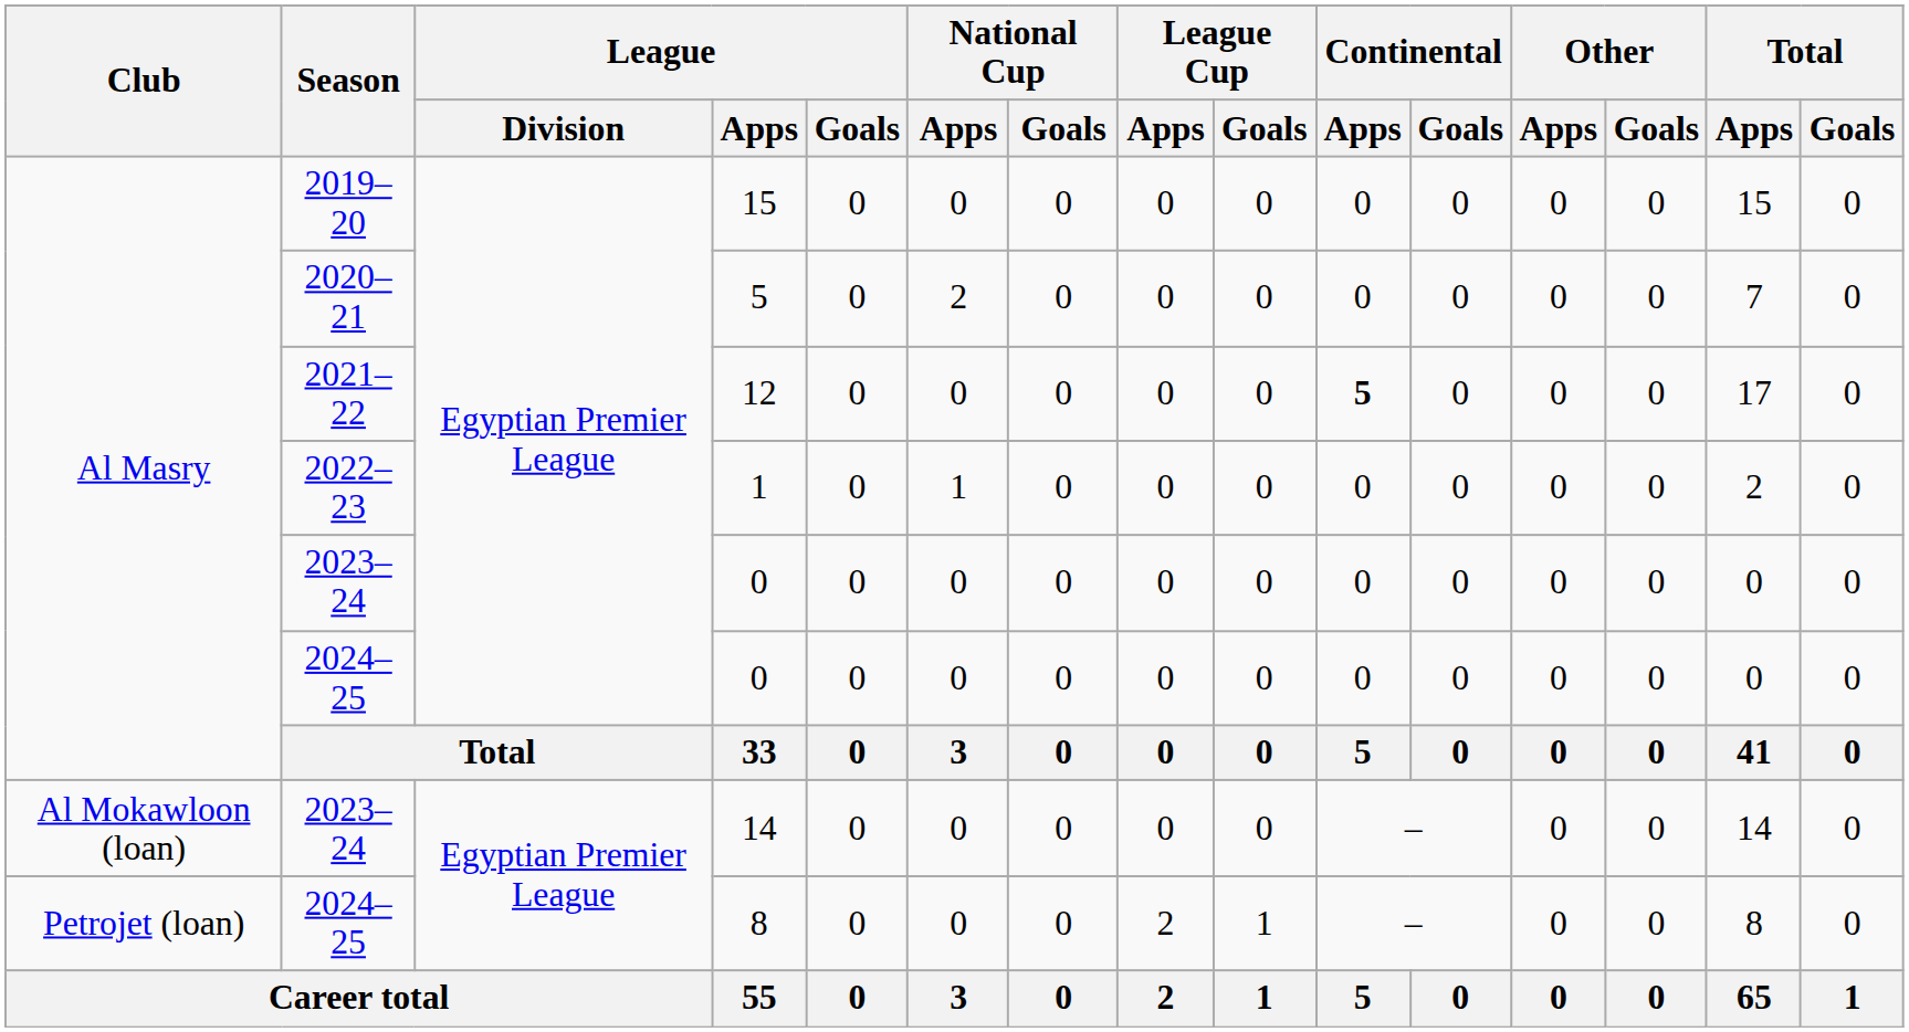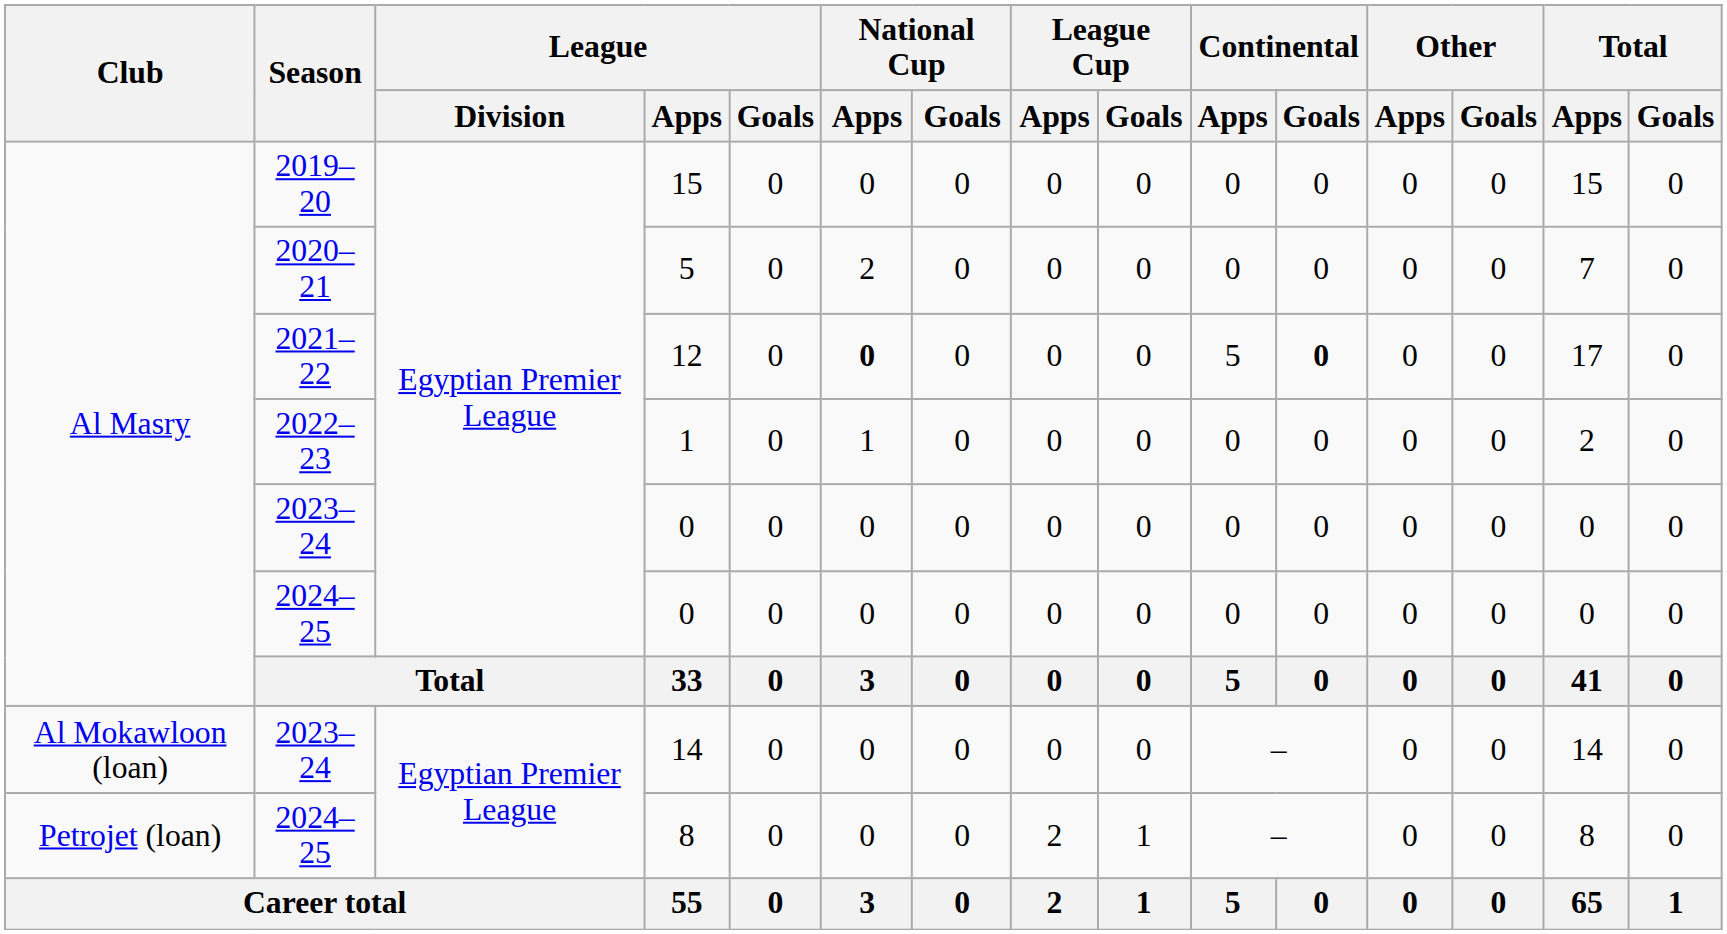12 | National Cup / Apps: normal -> bold
12 | Continental / Apps: bold -> normal
12 | Continental / Goals: normal -> bold
